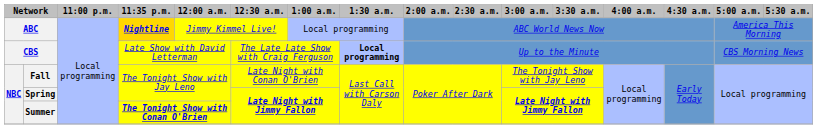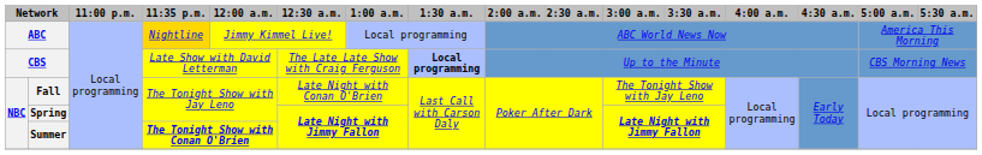ABC | 11:35 p.m.: bold -> normal
